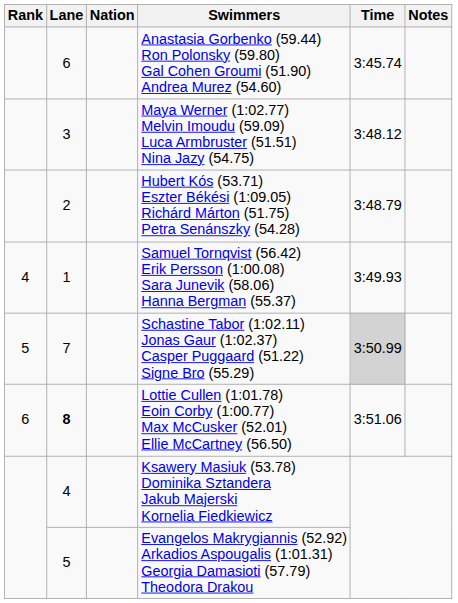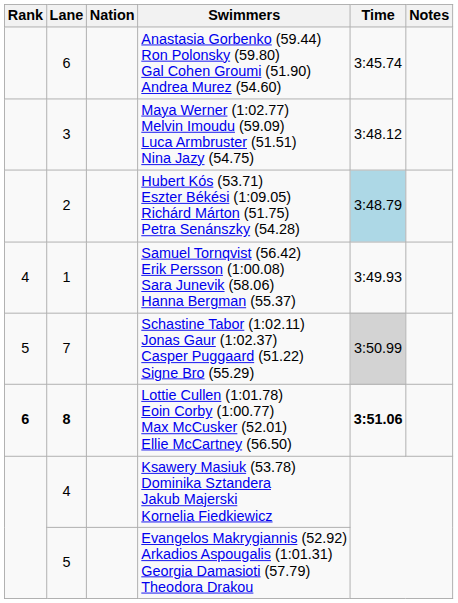row 4 | Time: no background -> lightblue background
row 7 | Rank: normal -> bold
row 7 | Time: normal -> bold
